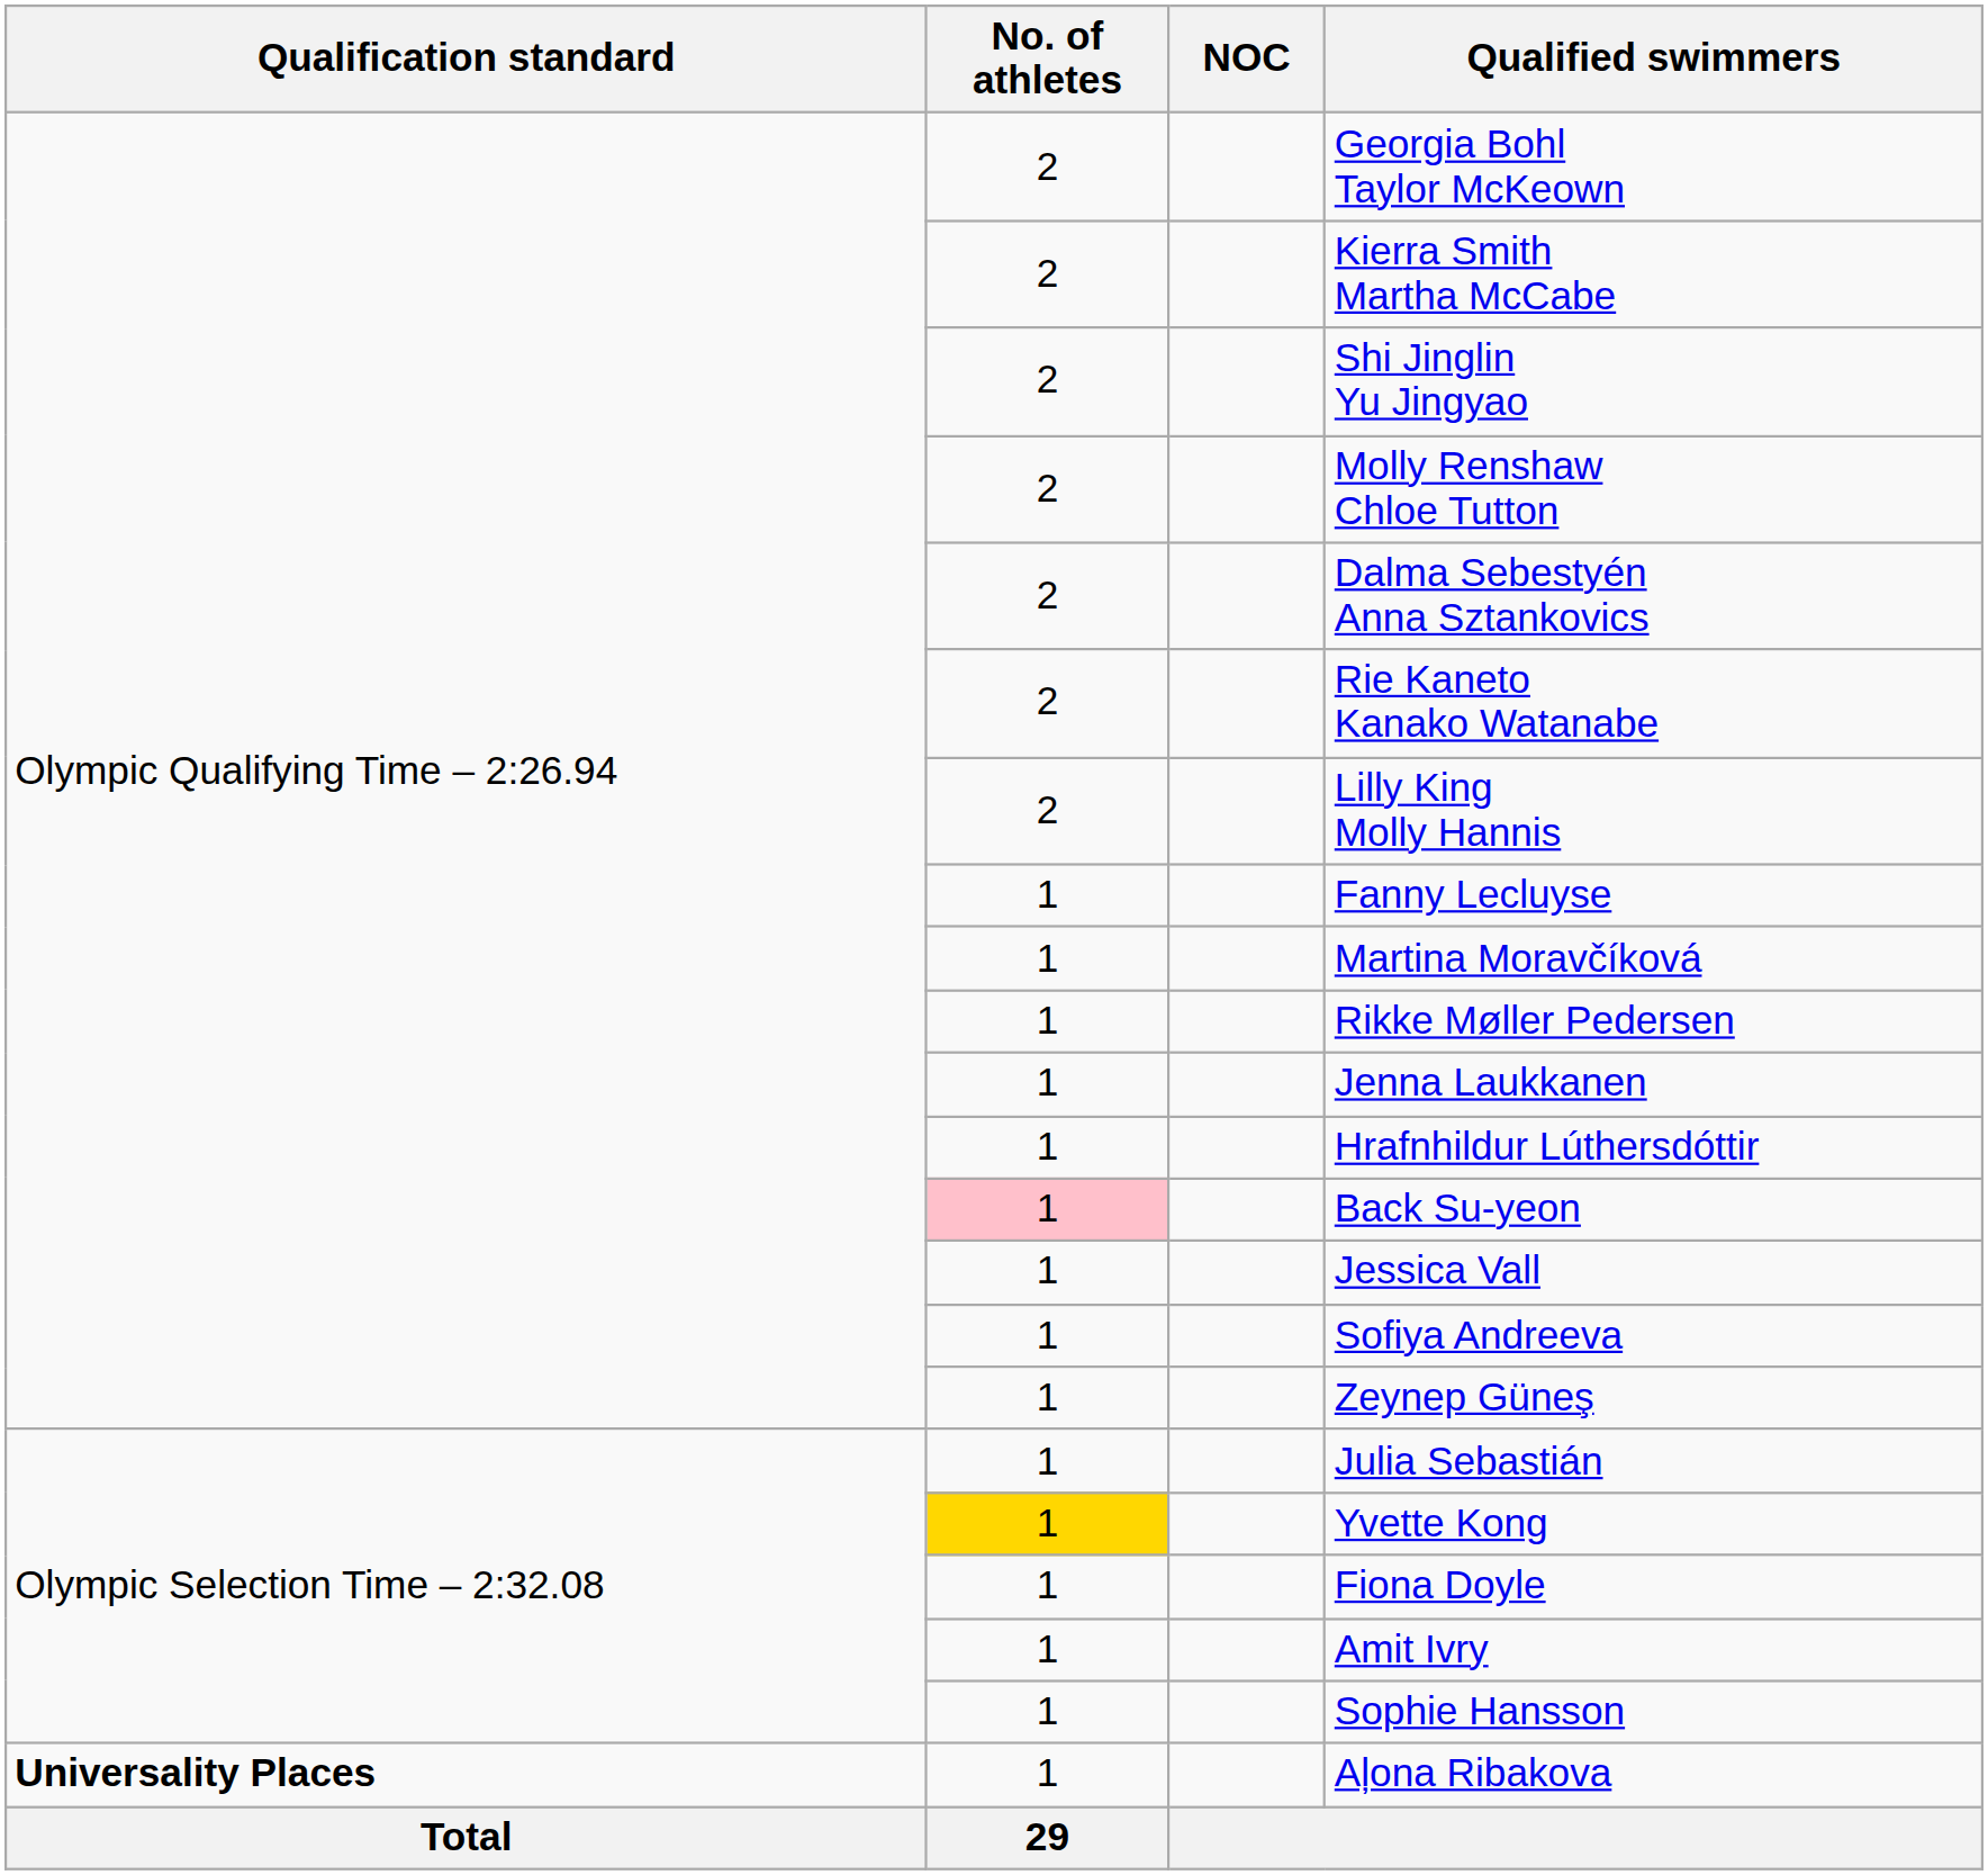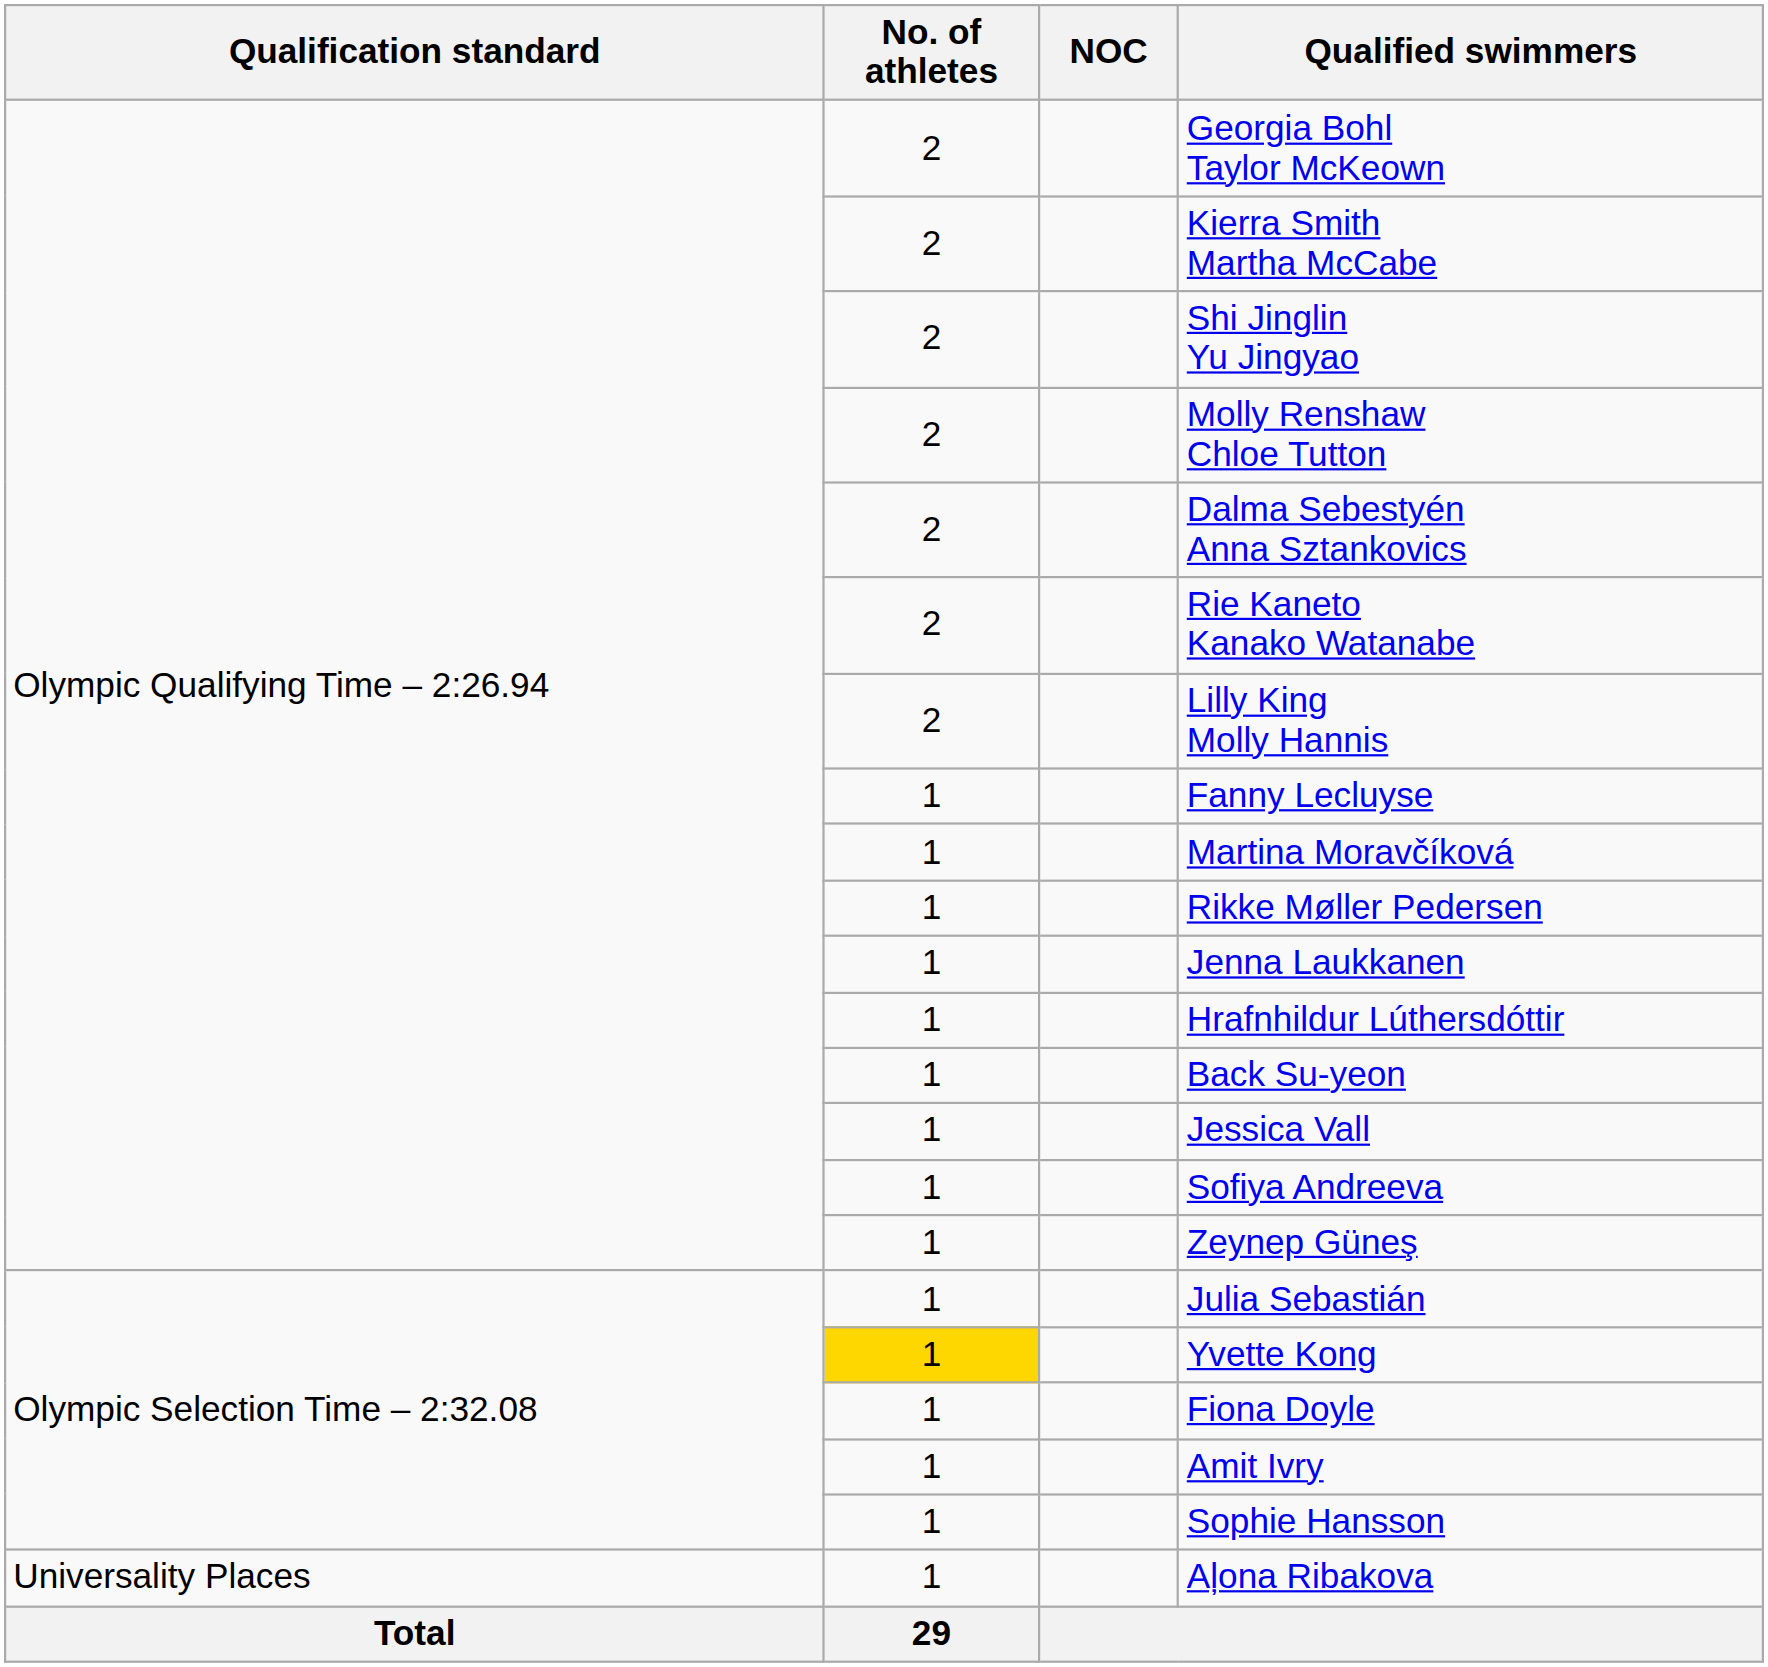Back Su-yeon | No. of athletes: pink background -> no background
Aļona Ribakova | Qualification standard: bold -> normal
